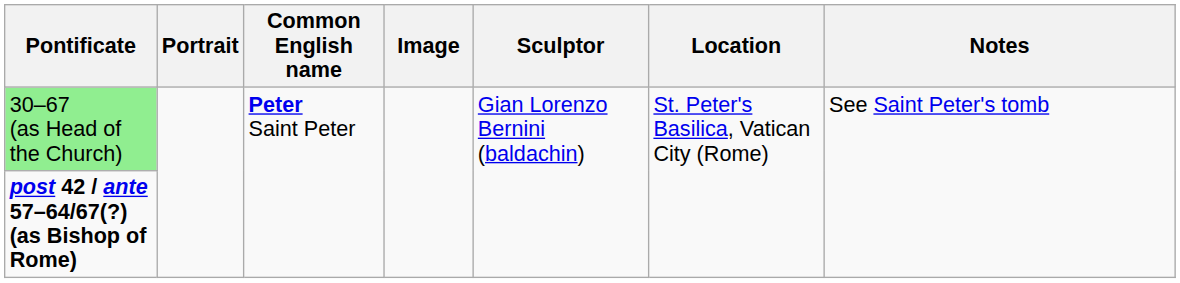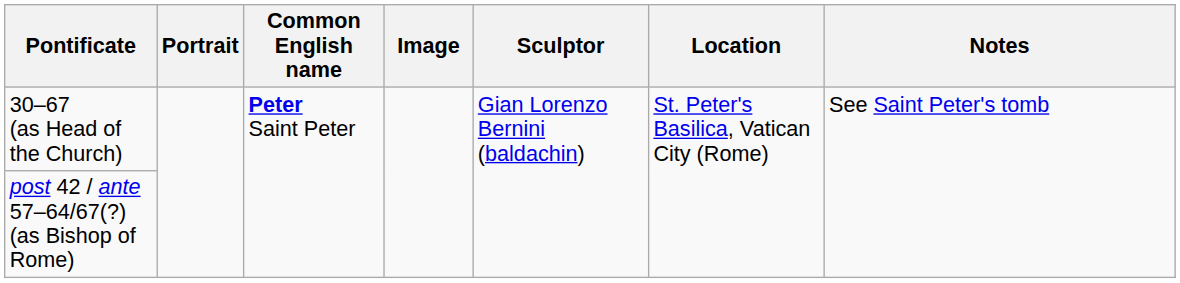30–67 (as Head of the Church) | Pontificate: lightgreen background -> no background
post 42 / ante 57–64/67(?) (as Bishop of Rome) | Pontificate: bold -> normal
